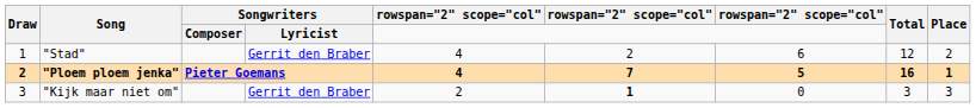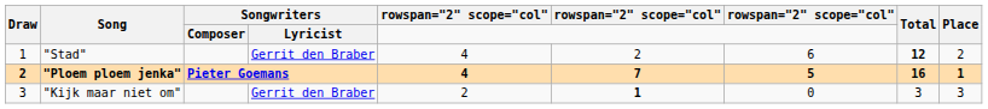"Stad" | Total: normal -> bold
